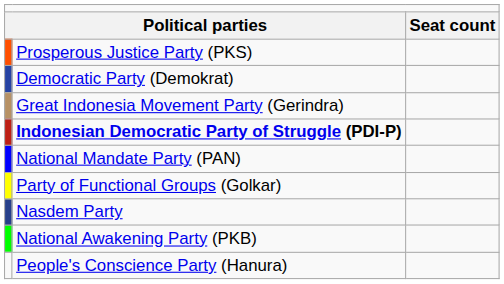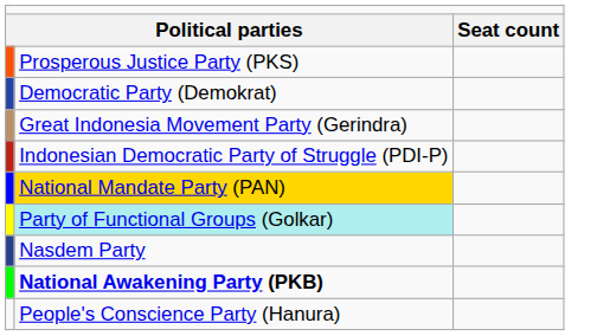Indonesian Democratic Party of Struggle (PDI-P) | column 2: bold -> normal
National Mandate Party (PAN) | column 2: no background -> gold background
Party of Functional Groups (Golkar) | column 2: no background -> paleturquoise background
National Awakening Party (PKB) | column 2: normal -> bold
